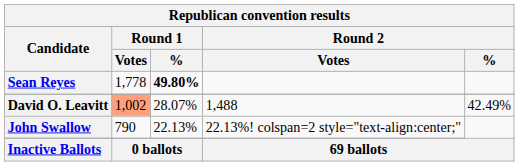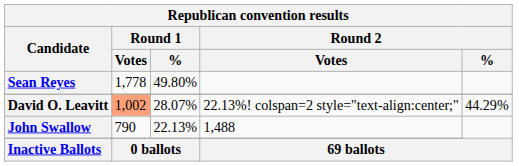Sean Reyes | Round 1 / %: bold -> normal
David O. Leavitt | Round 2 / Votes: 1,488 -> 22.13%! colspan=2 style="text-align:center;"
David O. Leavitt | Round 2 / %: 42.49% -> 44.29%
John Swallow | Round 2 / Votes: 22.13%! colspan=2 style="text-align:center;" -> 1,488
